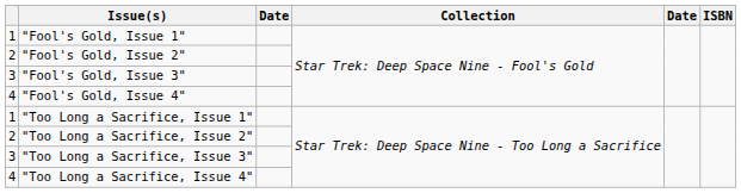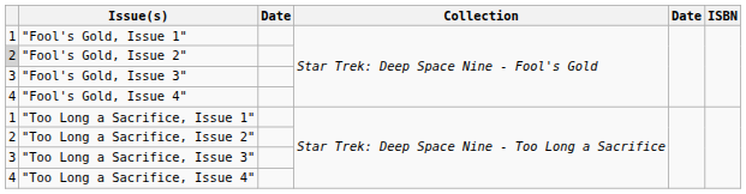"Fool's Gold, Issue 2" | column 1: no background -> lightgrey background
